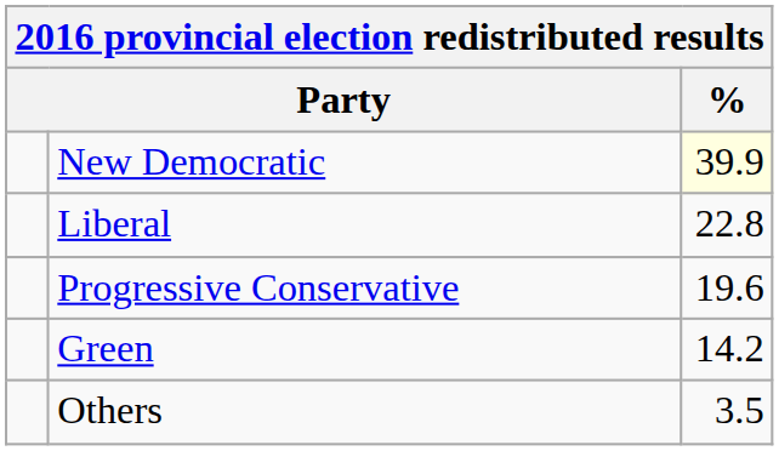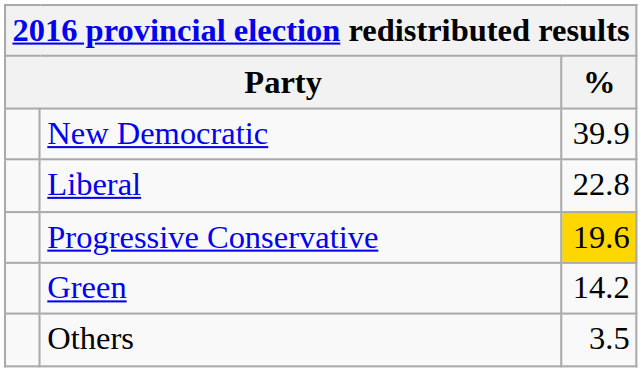New Democratic | %: lightyellow background -> no background
Progressive Conservative | %: no background -> gold background
